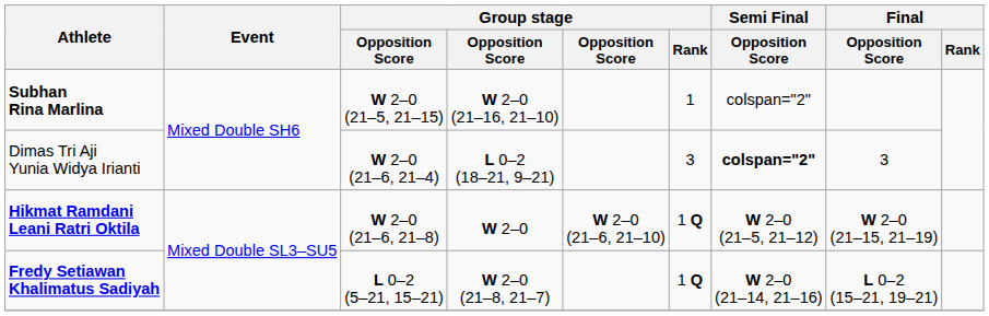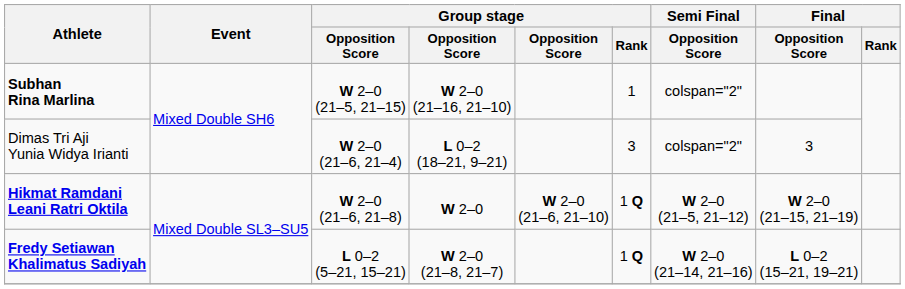Dimas Tri Aji Yunia Widya Irianti | Semi Final / Opposition Score: bold -> normal
